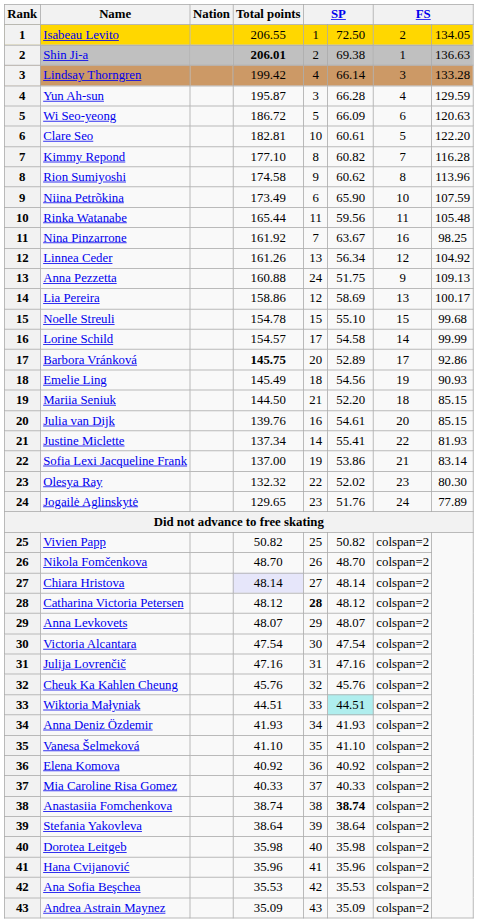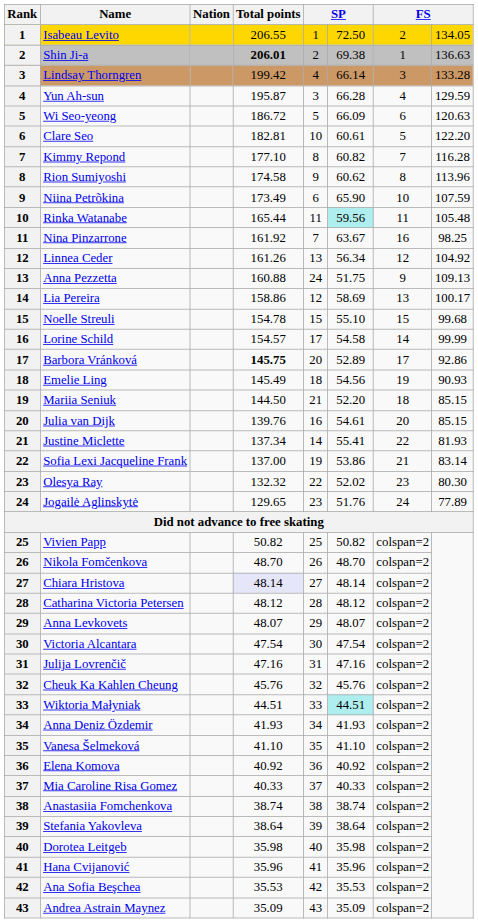Rinka Watanabe | column 6: no background -> paleturquoise background
Catharina Victoria Petersen | column 5: bold -> normal
Anastasiia Fomchenkova | column 6: bold -> normal
